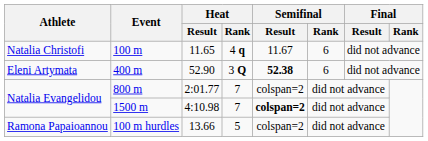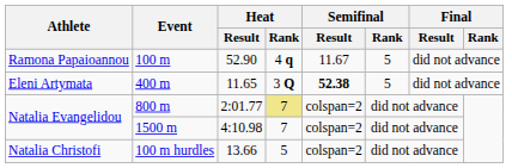100 m | Athlete: Natalia Christofi -> Ramona Papaioannou
100 m | Heat / Result: 11.65 -> 52.90
100 m | Semifinal / Rank: 6 -> 5
400 m | Heat / Result: 52.90 -> 11.65
400 m | Semifinal / Rank: 6 -> 5
800 m | Heat / Rank: no background -> khaki background
1500 m | Semifinal / Result: bold -> normal
100 m hurdles | Athlete: Ramona Papaioannou -> Natalia Christofi
